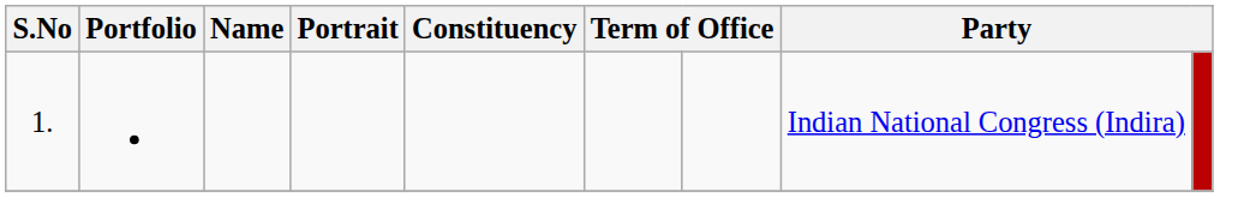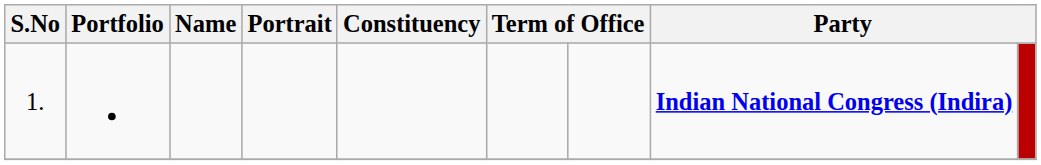1. | column 8: normal -> bold
